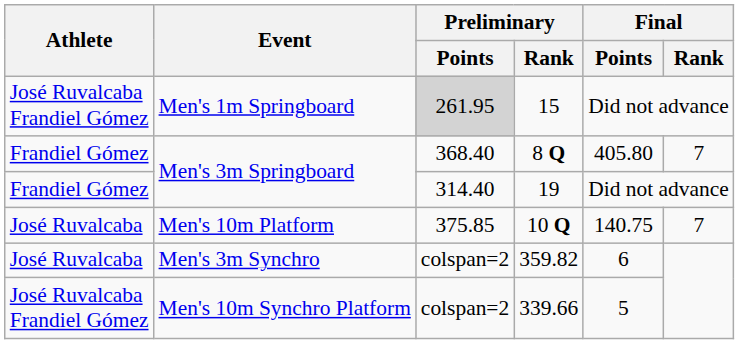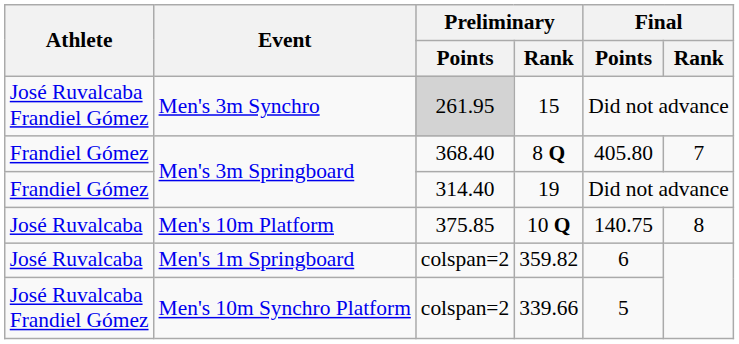15 | Event: Men's 1m Springboard -> Men's 3m Synchro
10 Q | Final / Rank: 7 -> 8
359.82 | Event: Men's 3m Synchro -> Men's 1m Springboard
